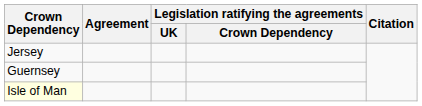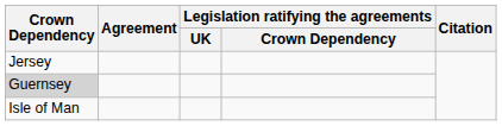Guernsey | Crown Dependency: no background -> lightgrey background
Isle of Man | Crown Dependency: lightyellow background -> no background
